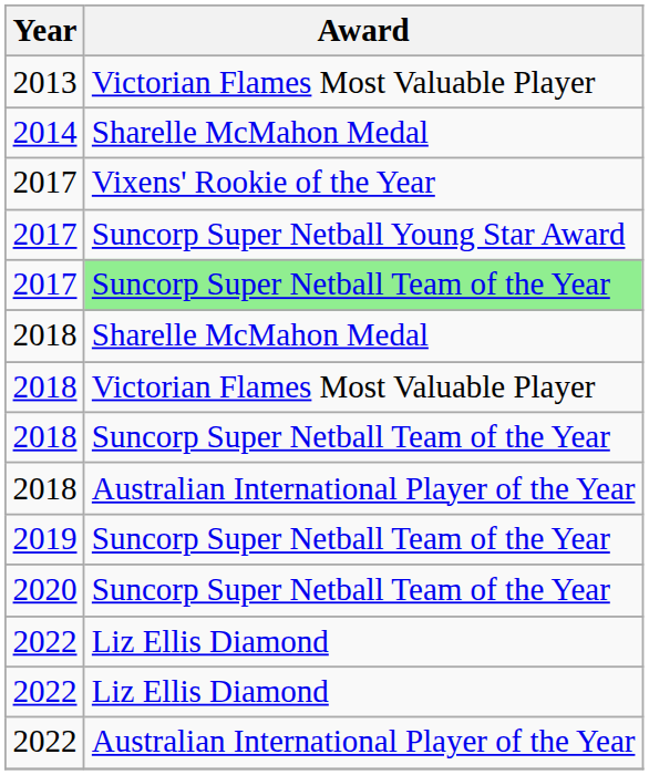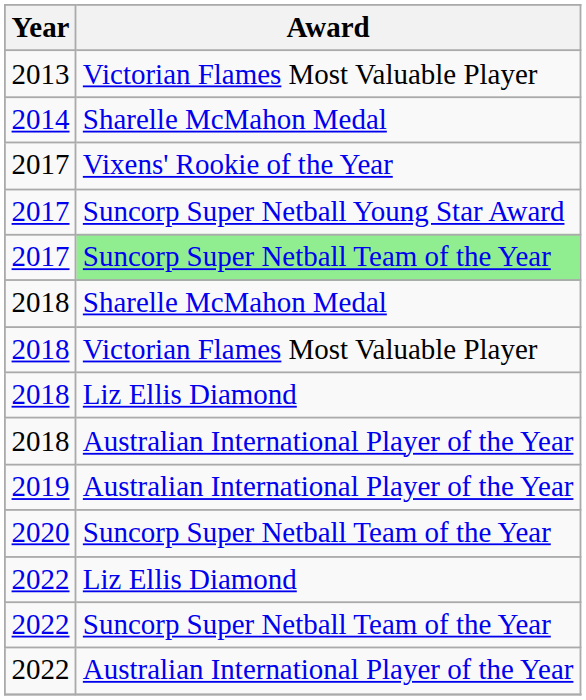row 9 | Award: Suncorp Super Netball Team of the Year -> Liz Ellis Diamond
row 11 | Award: Suncorp Super Netball Team of the Year -> Australian International Player of the Year
row 14 | Award: Liz Ellis Diamond -> Suncorp Super Netball Team of the Year
